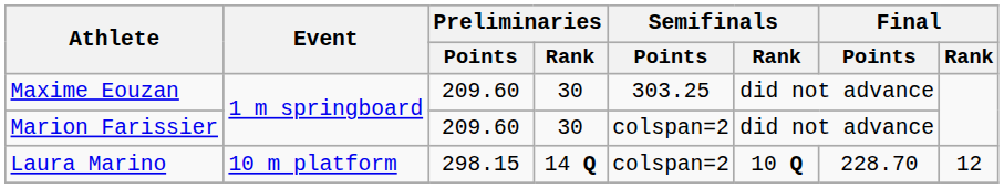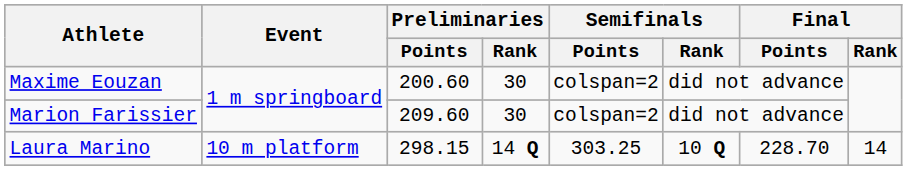Maxime Eouzan | Preliminaries / Points: 209.60 -> 200.60
Maxime Eouzan | Semifinals / Points: 303.25 -> colspan=2
Laura Marino | Semifinals / Points: colspan=2 -> 303.25
Laura Marino | Final / Rank: 12 -> 14
